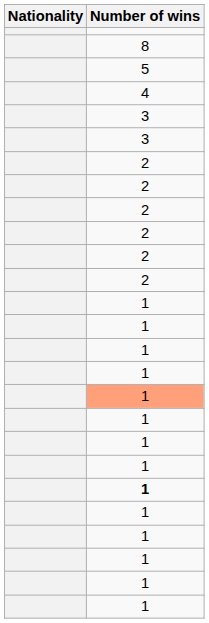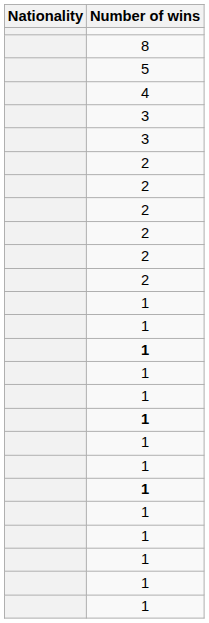row 16 | Number of wins: normal -> bold
row 18 | Number of wins: lightsalmon background -> no background
row 19 | Number of wins: normal -> bold
